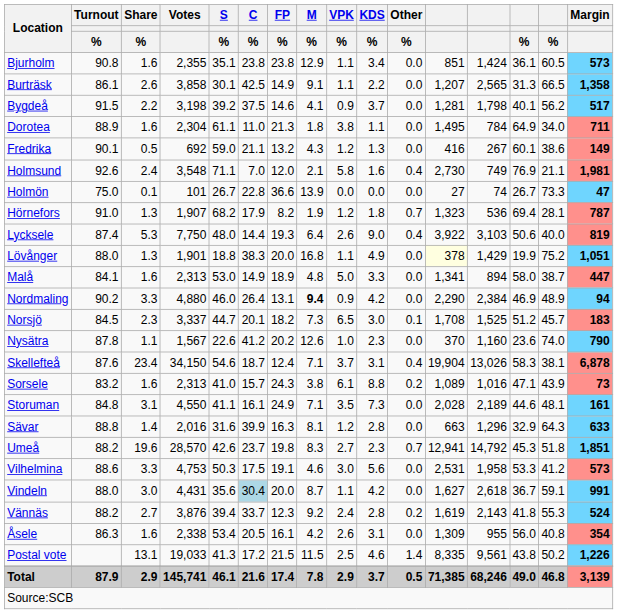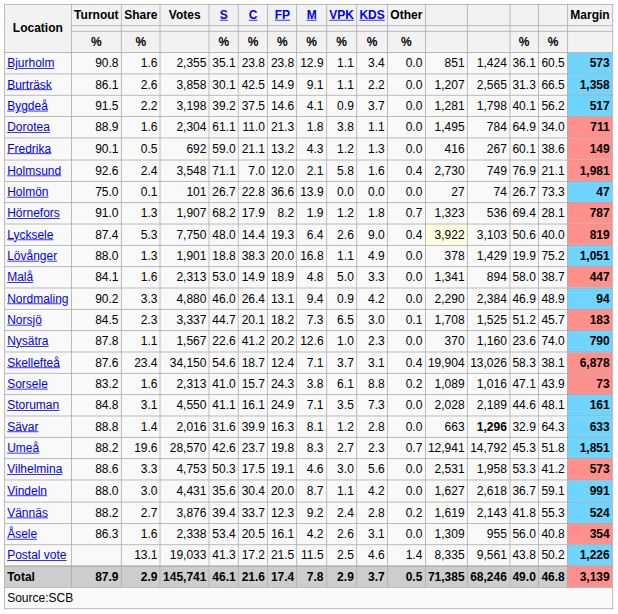Lycksele | column 12: no background -> lightyellow background
Lövånger | column 12: lightyellow background -> no background
Nordmaling | M / %: bold -> normal
Sävar | column 13: normal -> bold
Vindeln | C / %: lightblue background -> no background
